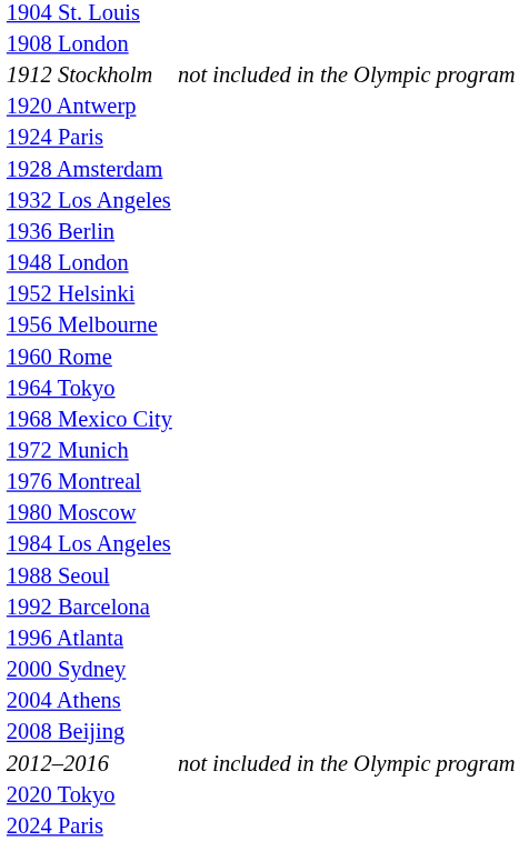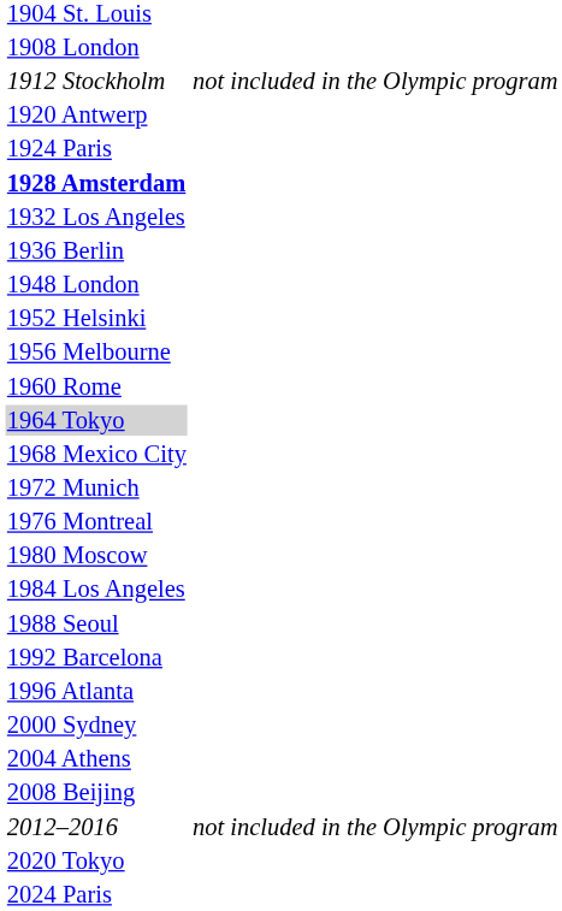1928 Amsterdam | column 1: normal -> bold
1964 Tokyo | column 1: no background -> lightgrey background
